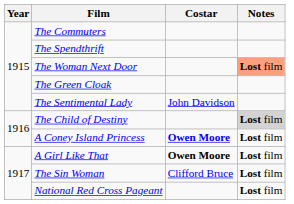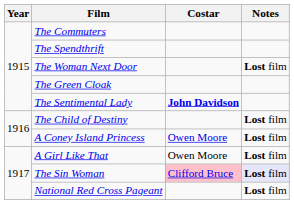The Woman Next Door | Notes: lightsalmon background -> no background
The Sentimental Lady | Costar: normal -> bold
The Child of Destiny | Notes: lightgrey background -> no background
A Coney Island Princess | Costar: bold -> normal
A Girl Like That | Costar: bold -> normal
The Sin Woman | Costar: no background -> pink background
The Sin Woman | Notes: no background -> lavender background
